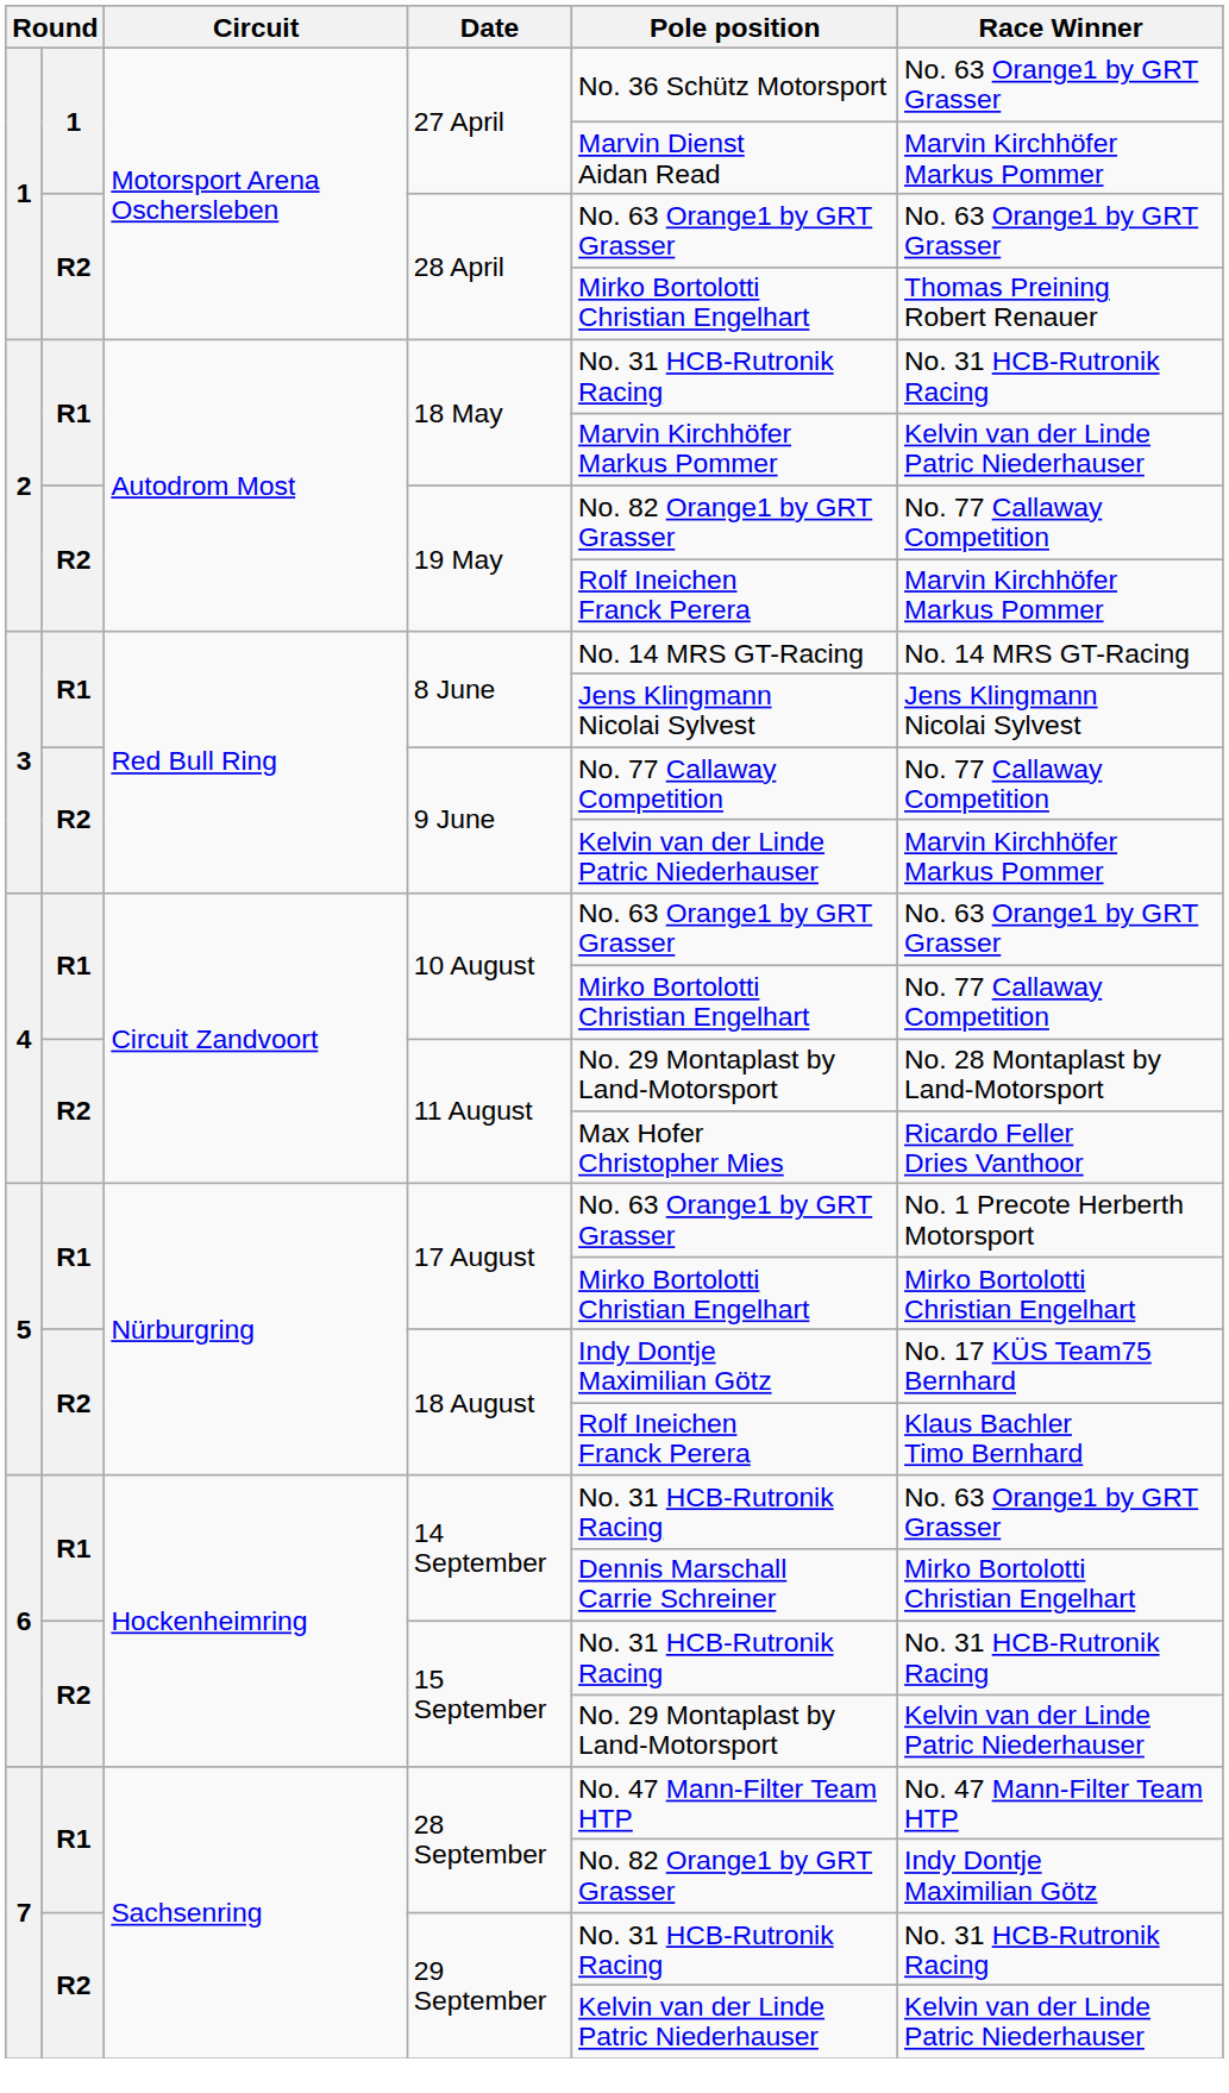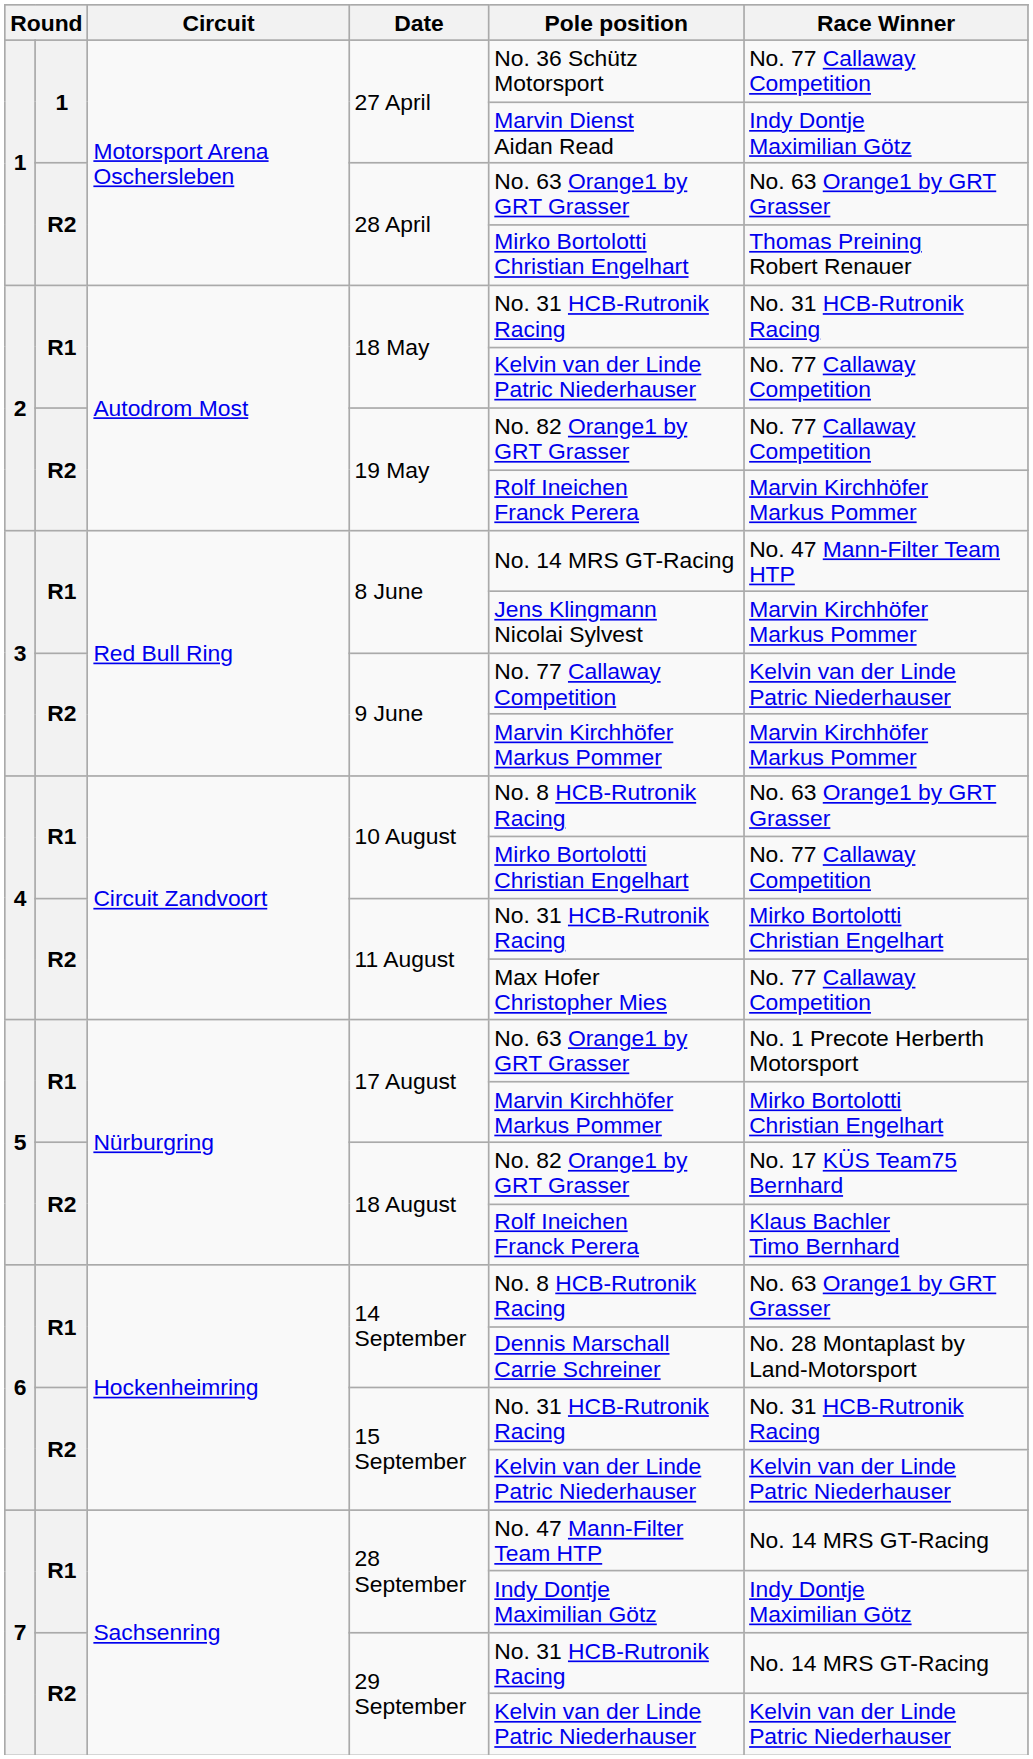row 2 | Race Winner: No. 63 Orange1 by GRT Grasser -> No. 77 Callaway Competition
row 3 | Race Winner: Marvin Kirchhöfer Markus Pommer -> Indy Dontje Maximilian Götz
row 7 | Pole position: Marvin Kirchhöfer Markus Pommer -> Kelvin van der Linde Patric Niederhauser
row 7 | Race Winner: Kelvin van der Linde Patric Niederhauser -> No. 77 Callaway Competition
row 10 | Race Winner: No. 14 MRS GT-Racing -> No. 47 Mann-Filter Team HTP
row 11 | Race Winner: Jens Klingmann Nicolai Sylvest -> Marvin Kirchhöfer Markus Pommer
row 12 | Race Winner: No. 77 Callaway Competition -> Kelvin van der Linde Patric Niederhauser
row 13 | Pole position: Kelvin van der Linde Patric Niederhauser -> Marvin Kirchhöfer Markus Pommer
row 14 | Pole position: No. 63 Orange1 by GRT Grasser -> No. 8 HCB-Rutronik Racing
row 16 | Pole position: No. 29 Montaplast by Land-Motorsport -> No. 31 HCB-Rutronik Racing
row 16 | Race Winner: No. 28 Montaplast by Land-Motorsport -> Mirko Bortolotti Christian Engelhart
row 17 | Race Winner: Ricardo Feller Dries Vanthoor -> No. 77 Callaway Competition
row 19 | Pole position: Mirko Bortolotti Christian Engelhart -> Marvin Kirchhöfer Markus Pommer
row 20 | Pole position: Indy Dontje Maximilian Götz -> No. 82 Orange1 by GRT Grasser
row 22 | Pole position: No. 31 HCB-Rutronik Racing -> No. 8 HCB-Rutronik Racing
row 23 | Race Winner: Mirko Bortolotti Christian Engelhart -> No. 28 Montaplast by Land-Motorsport
row 25 | Pole position: No. 29 Montaplast by Land-Motorsport -> Kelvin van der Linde Patric Niederhauser
row 26 | Race Winner: No. 47 Mann-Filter Team HTP -> No. 14 MRS GT-Racing
row 27 | Pole position: No. 82 Orange1 by GRT Grasser -> Indy Dontje Maximilian Götz
row 28 | Race Winner: No. 31 HCB-Rutronik Racing -> No. 14 MRS GT-Racing
